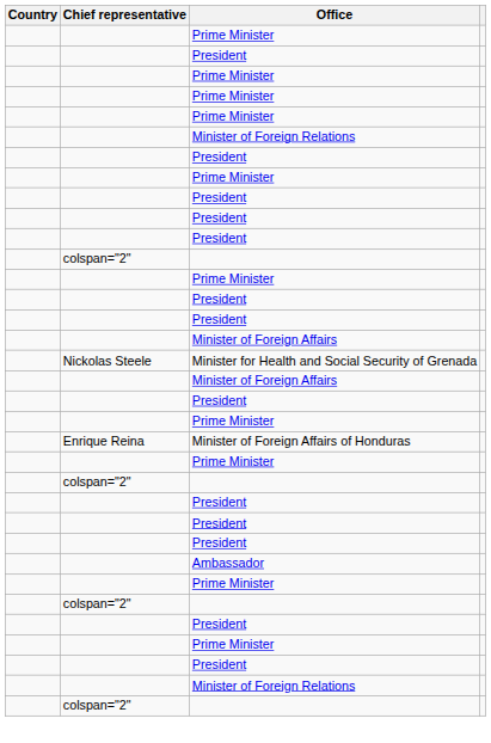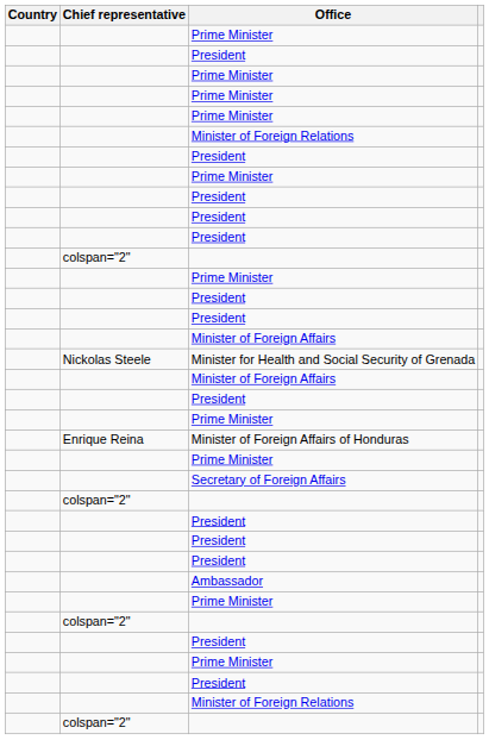+ row: Secretary of Foreign Affairs
